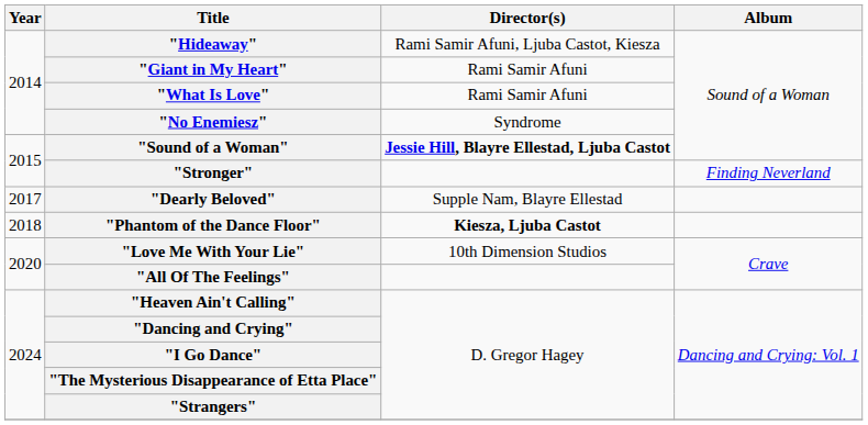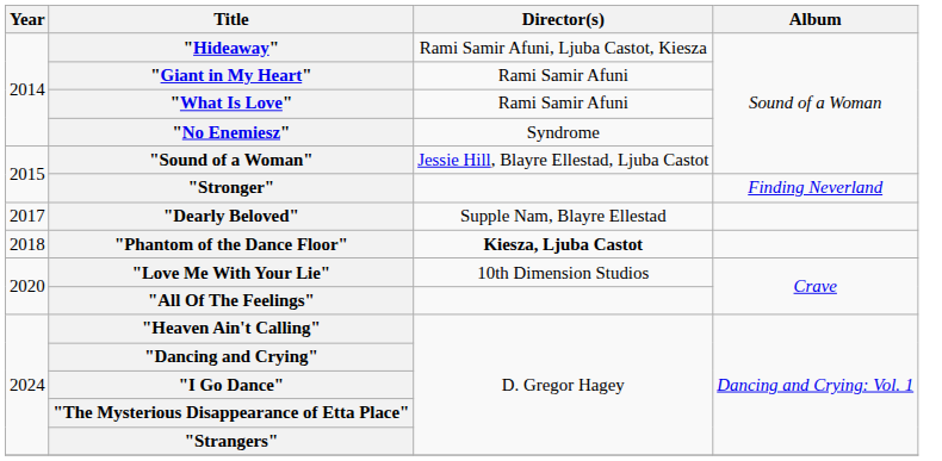"Sound of a Woman" | Director(s): bold -> normal
